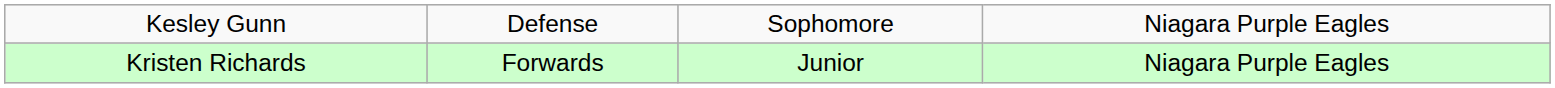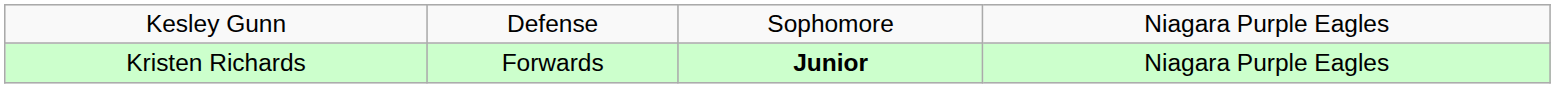Kristen Richards | column 3: normal -> bold
